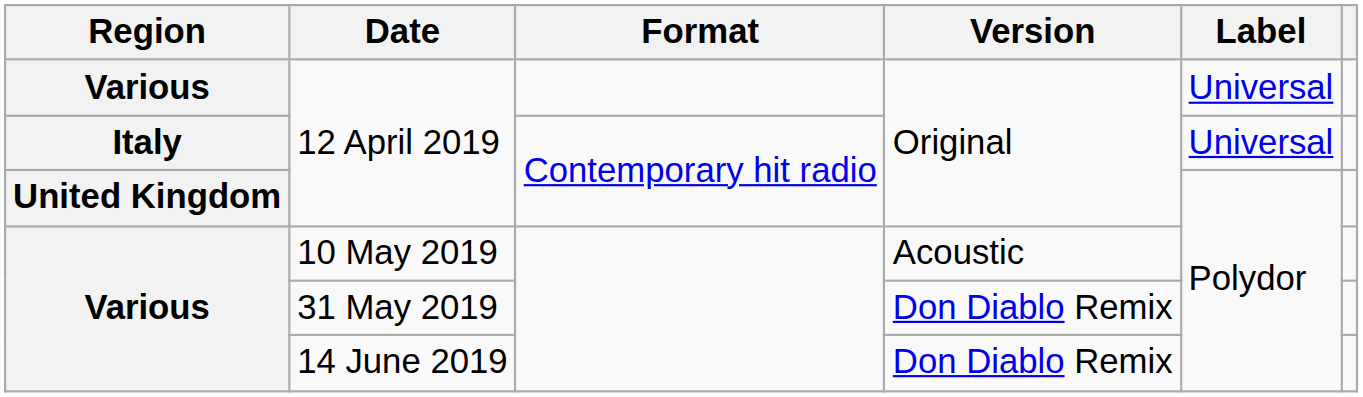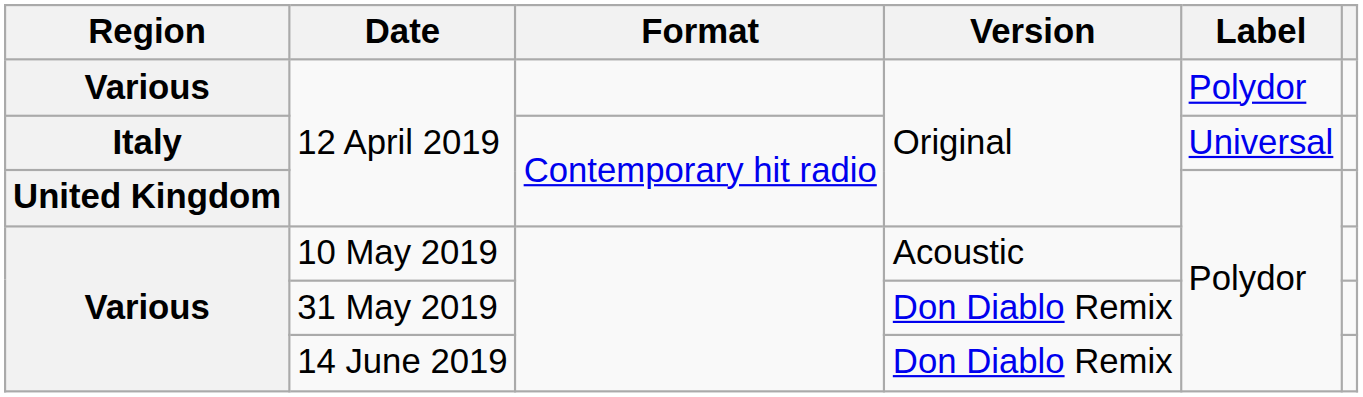Various / 12 April 2019 | Label: Universal -> Polydor
